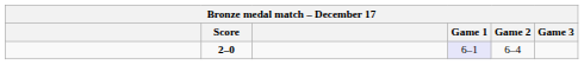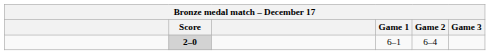row 3 | Score: no background -> lightgrey background
row 3 | Game 1: lavender background -> no background
